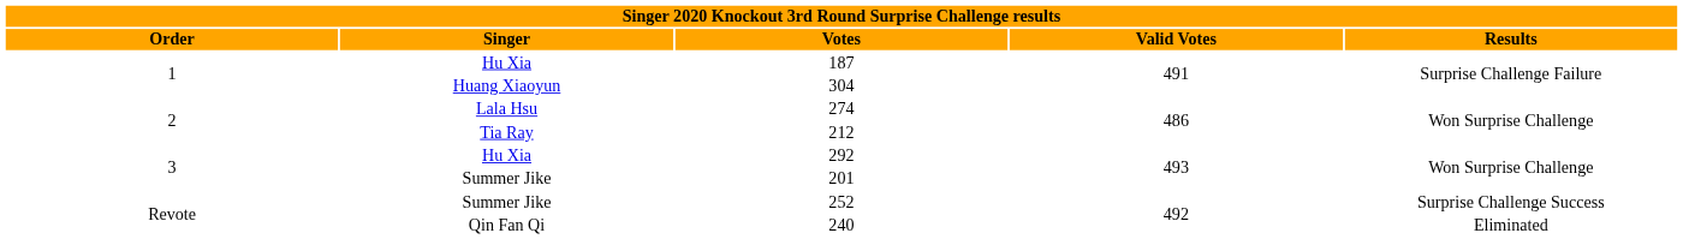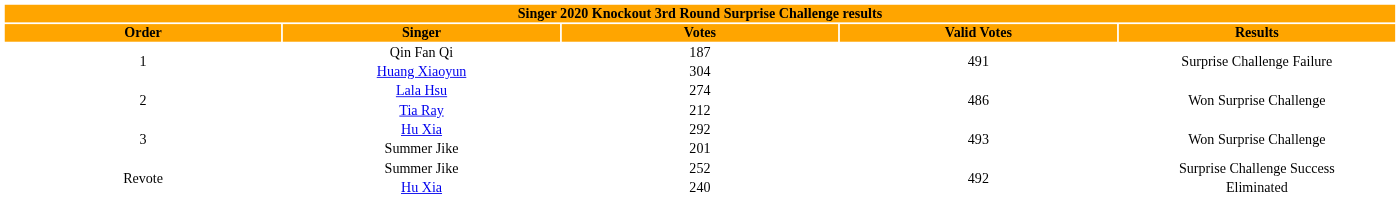187 | Singer: Hu Xia -> Qin Fan Qi
240 | Singer: Qin Fan Qi -> Hu Xia
